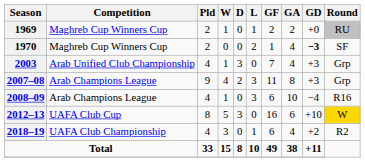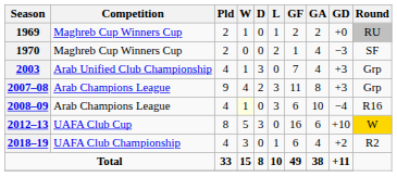1970 | GD: bold -> normal
2008–09 | W: no background -> lightyellow background
